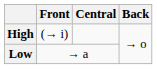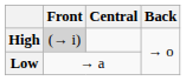High | Front: no background -> lightgrey background
